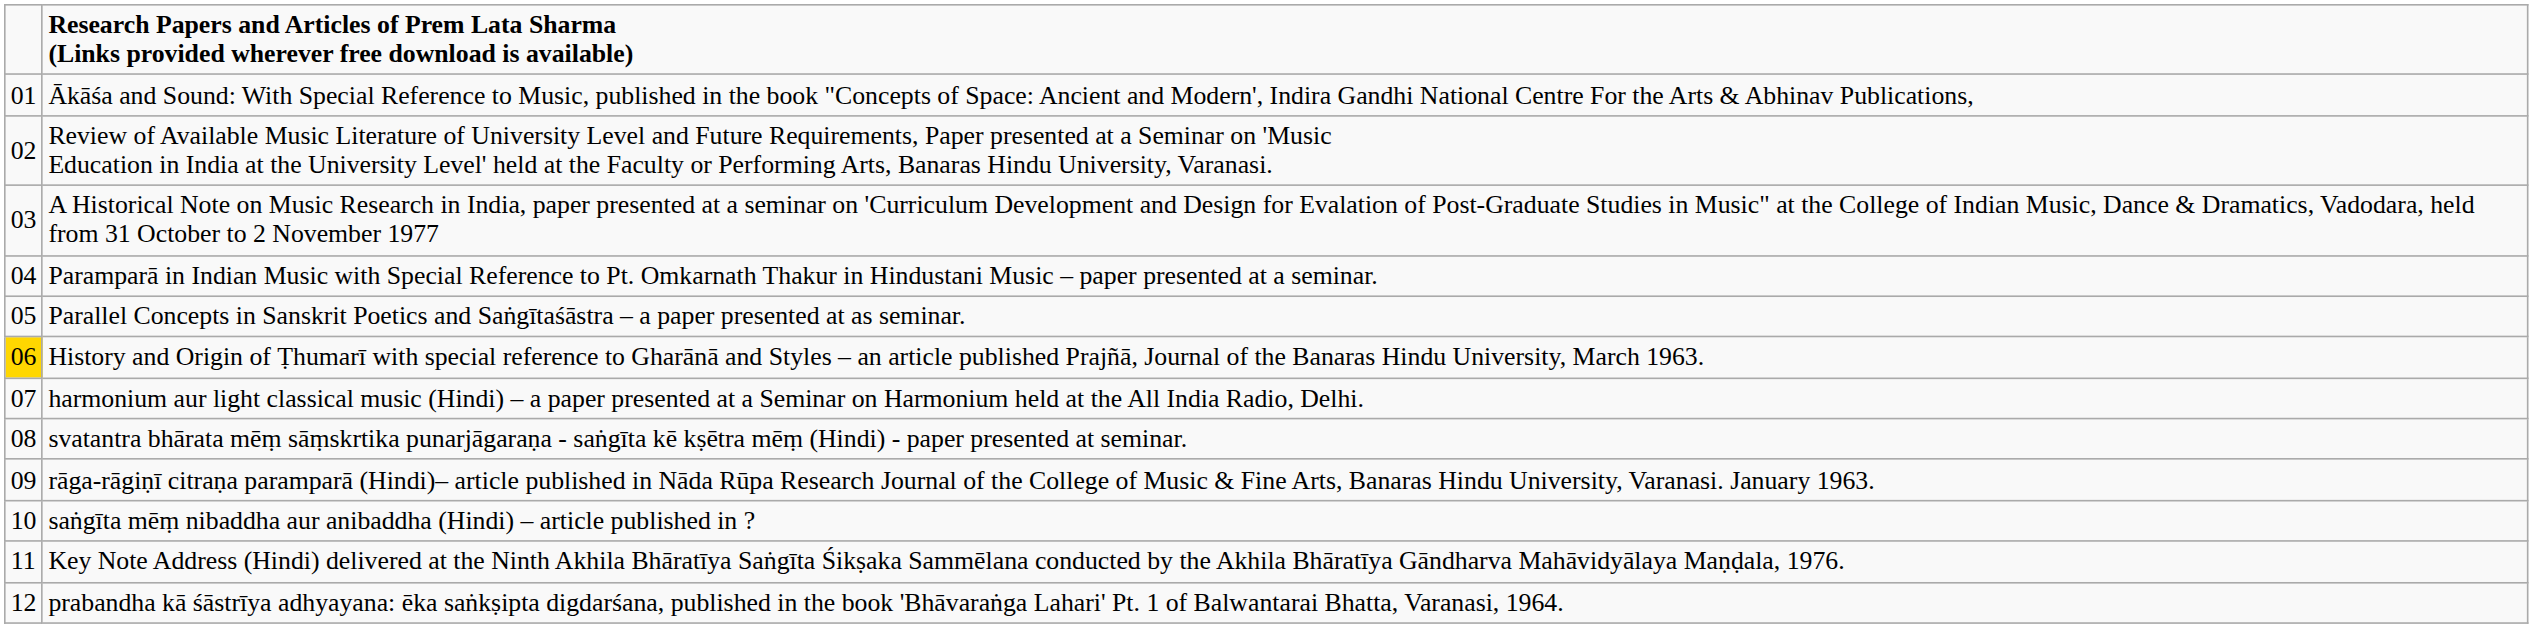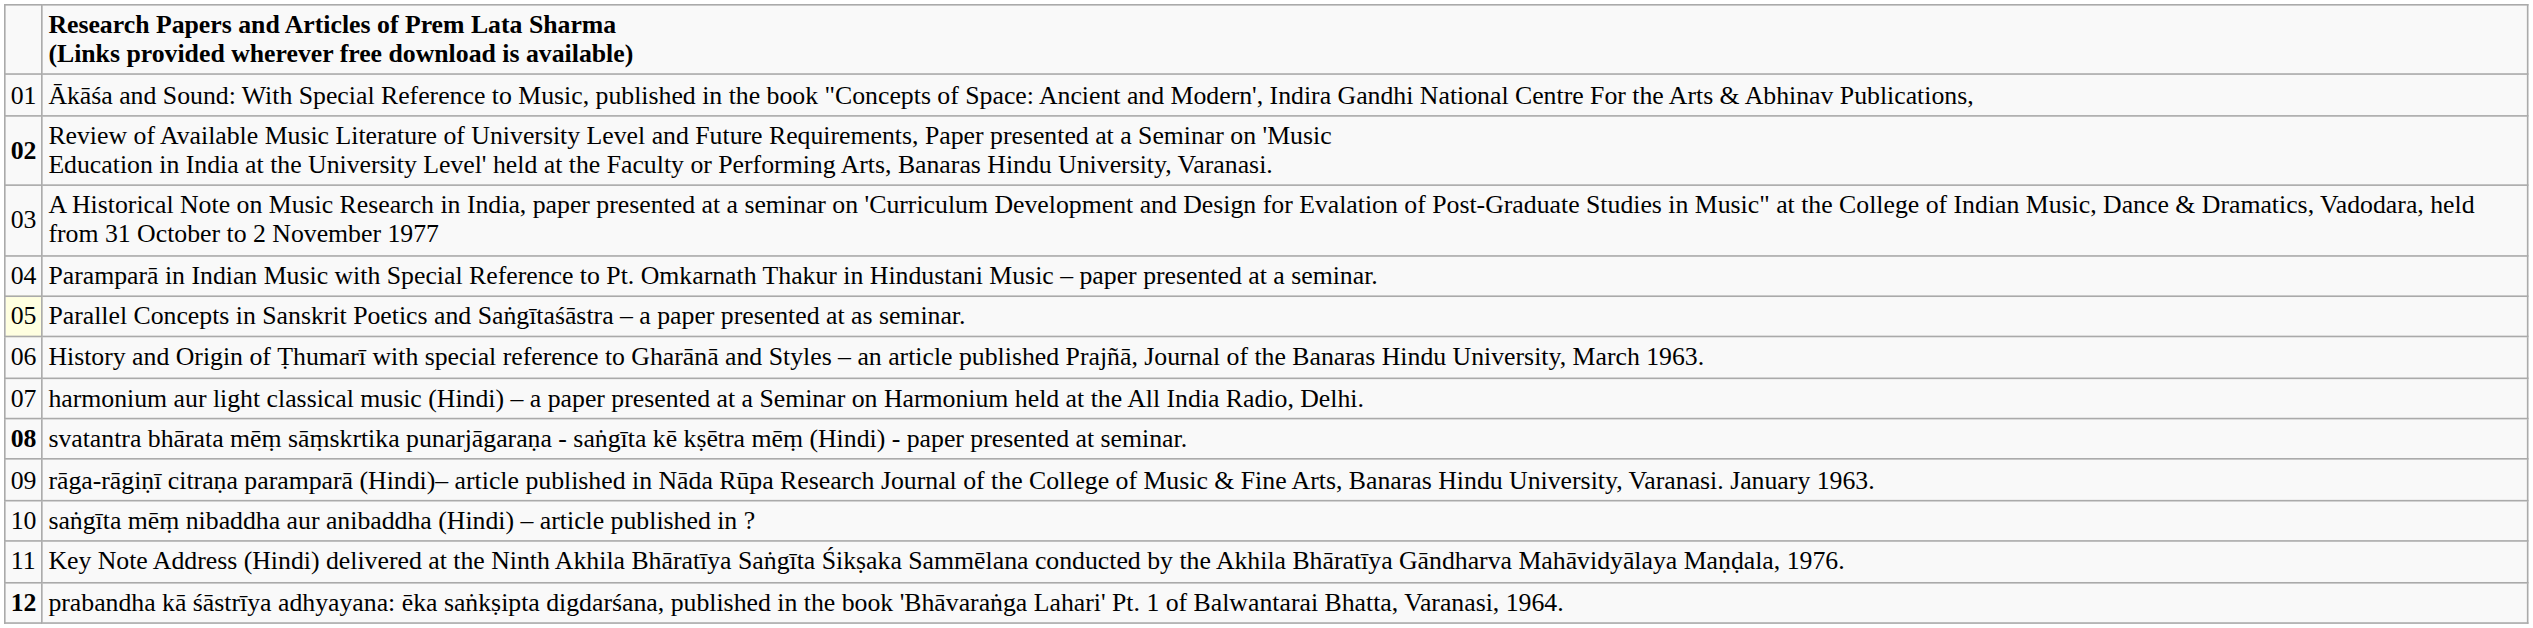row 3 | column 1: normal -> bold
row 6 | column 1: no background -> lightyellow background
row 7 | column 1: gold background -> no background
row 9 | column 1: normal -> bold
row 13 | column 1: normal -> bold
